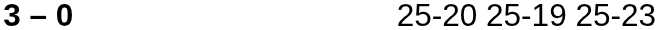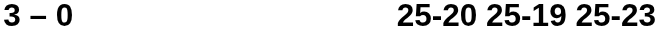row 1 | column 2: normal -> bold
